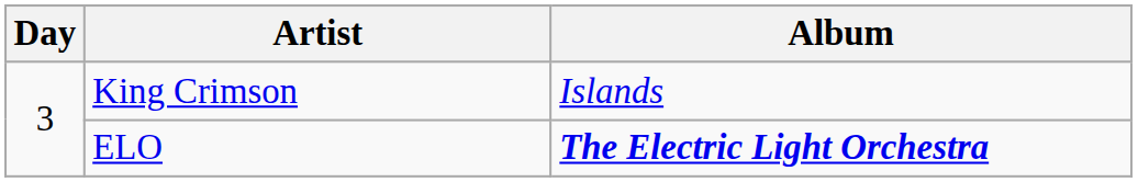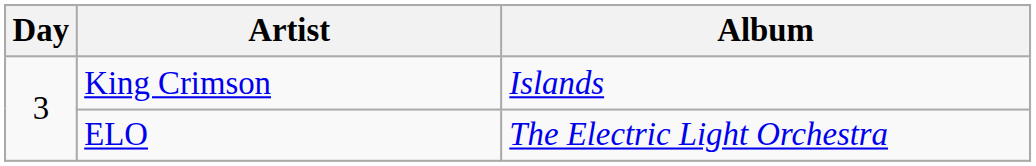ELO | Album: bold -> normal
